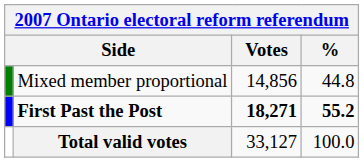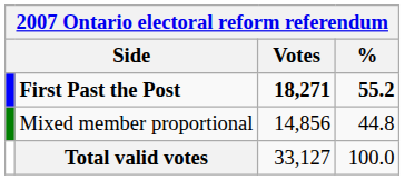rows swapped: First Past the Post <-> Mixed member proportional
